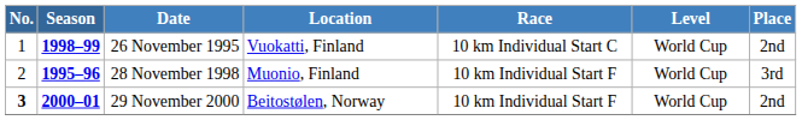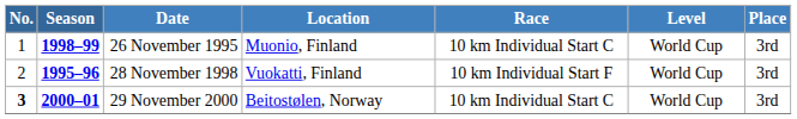26 November 1995 | Location: Vuokatti, Finland -> Muonio, Finland
26 November 1995 | Place: 2nd -> 3rd
28 November 1998 | Location: Muonio, Finland -> Vuokatti, Finland
29 November 2000 | Race: 10 km Individual Start F -> 10 km Individual Start C
29 November 2000 | Place: 2nd -> 3rd
